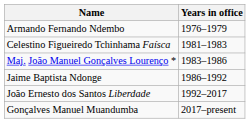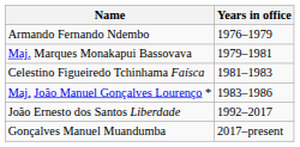+ row: Maj. Marques Monakapui Bassovava | 1979–1981
- row: Jaime Baptista Ndonge | 1986–1992
